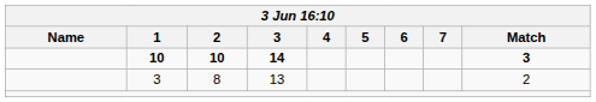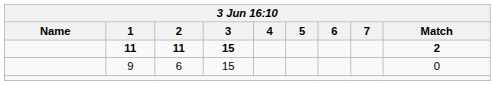row 3 | 1: 10 -> 11
row 3 | 2: 10 -> 11
row 3 | 3: 14 -> 15
row 3 | Match: 3 -> 2
row 4 | 1: 3 -> 9
row 4 | 2: 8 -> 6
row 4 | 3: 13 -> 15
row 4 | Match: 2 -> 0
